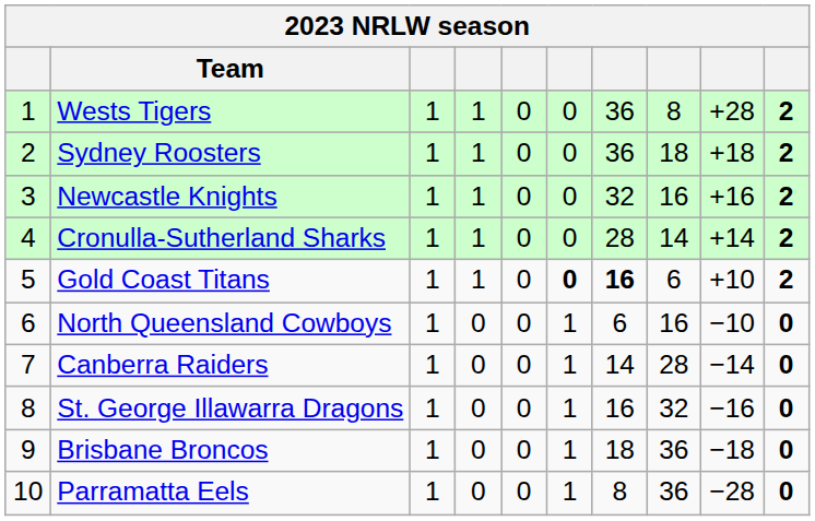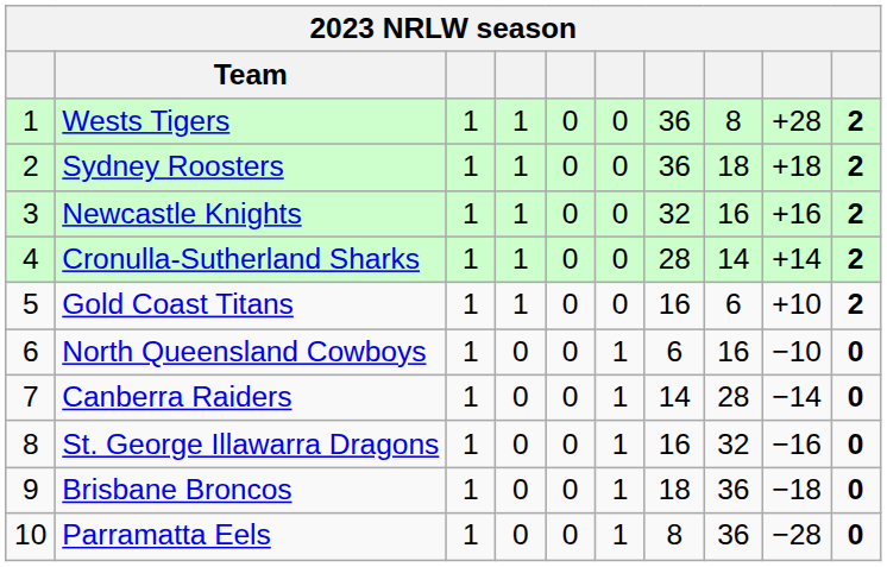Gold Coast Titans | column 6: bold -> normal
Gold Coast Titans | column 7: bold -> normal
